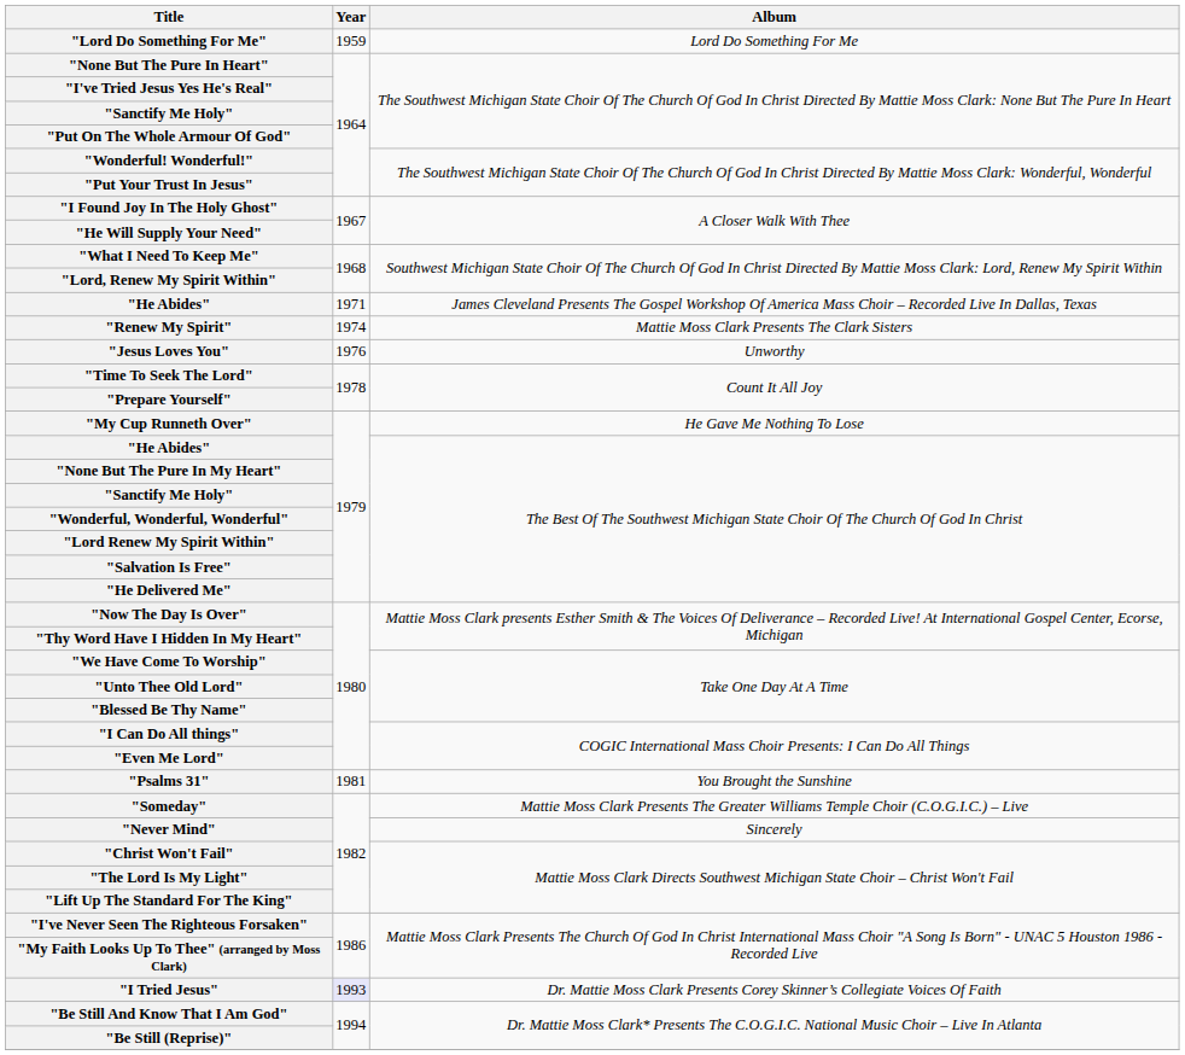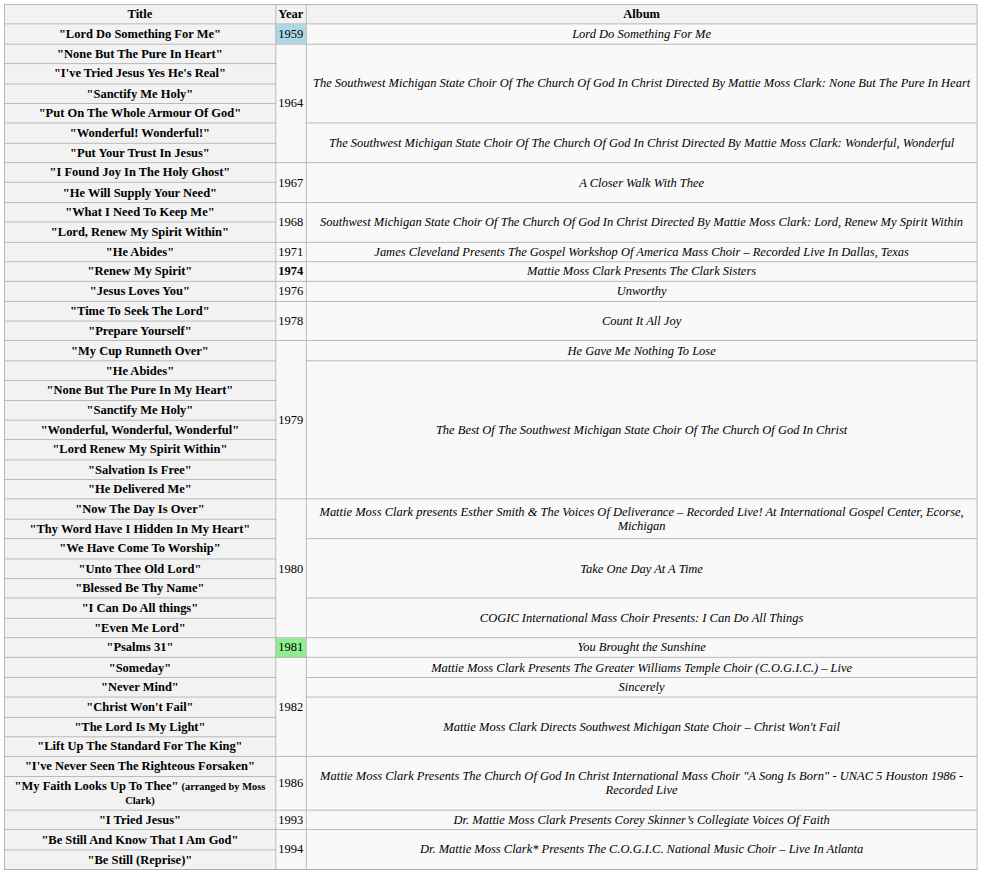"Lord Do Something For Me" | Year: no background -> lightblue background
"Renew My Spirit" | Year: normal -> bold
"Psalms 31" | Year: no background -> lightgreen background
"I Tried Jesus" | Year: lavender background -> no background
